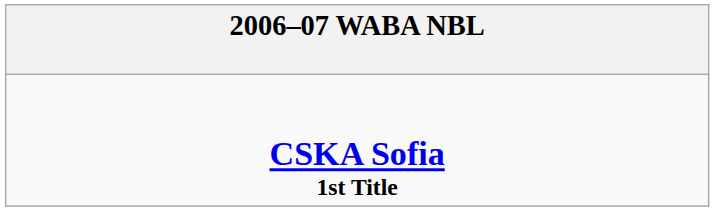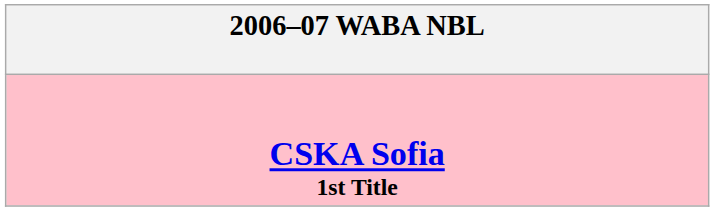row 2 | column 1: no background -> pink background
